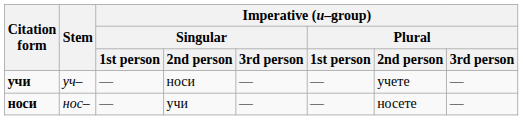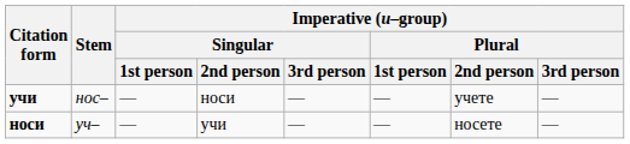row 4 | Stem: уч– -> нос–
row 5 | Stem: нос– -> уч–
